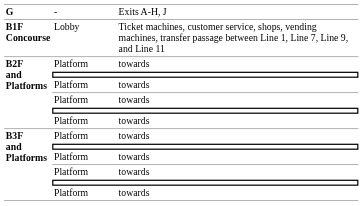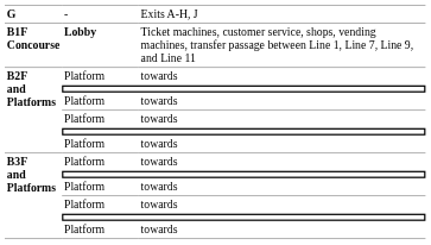B1F Concourse | column 2: normal -> bold
